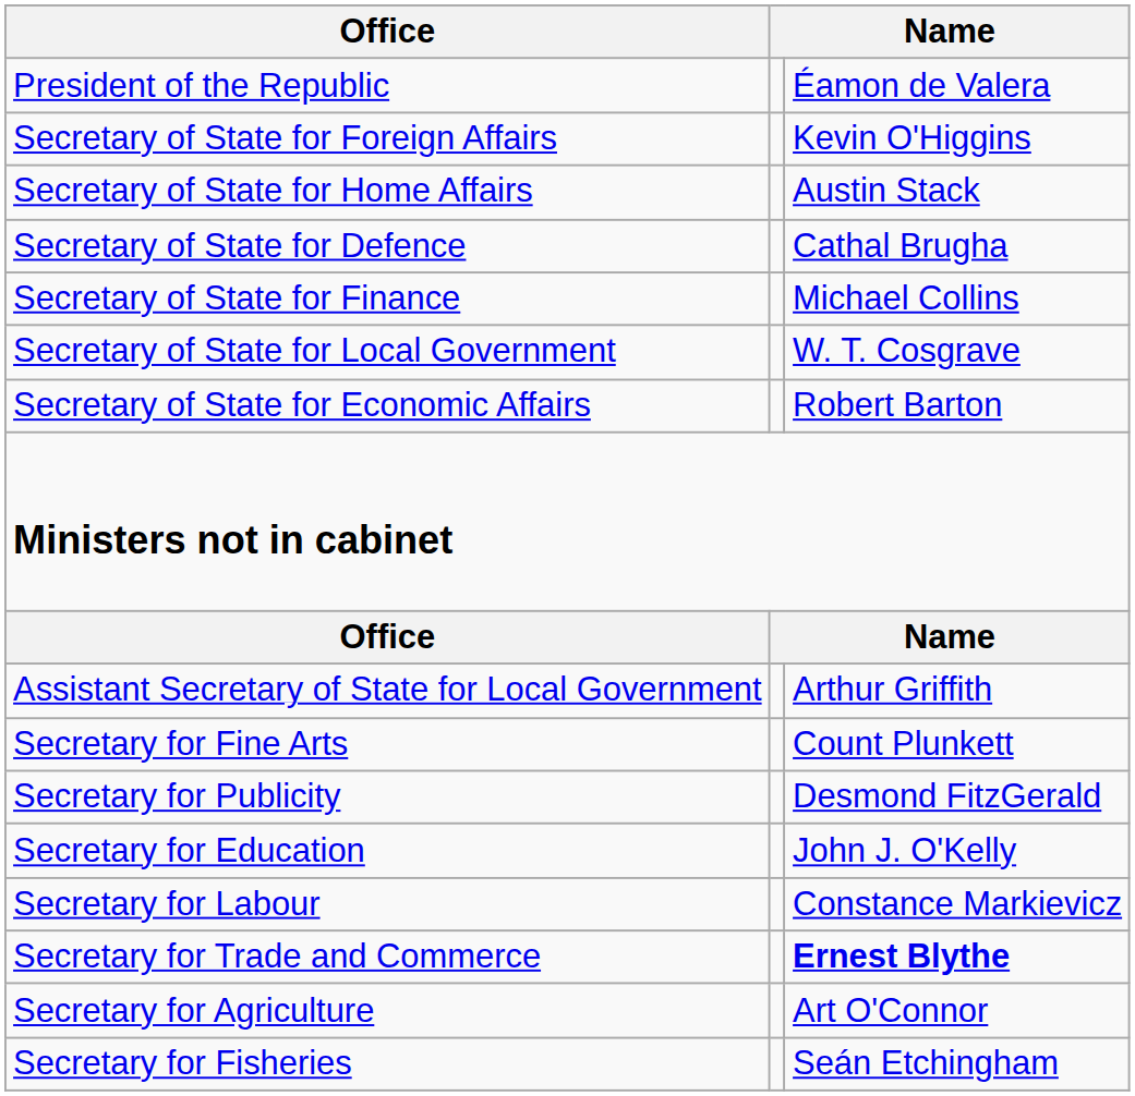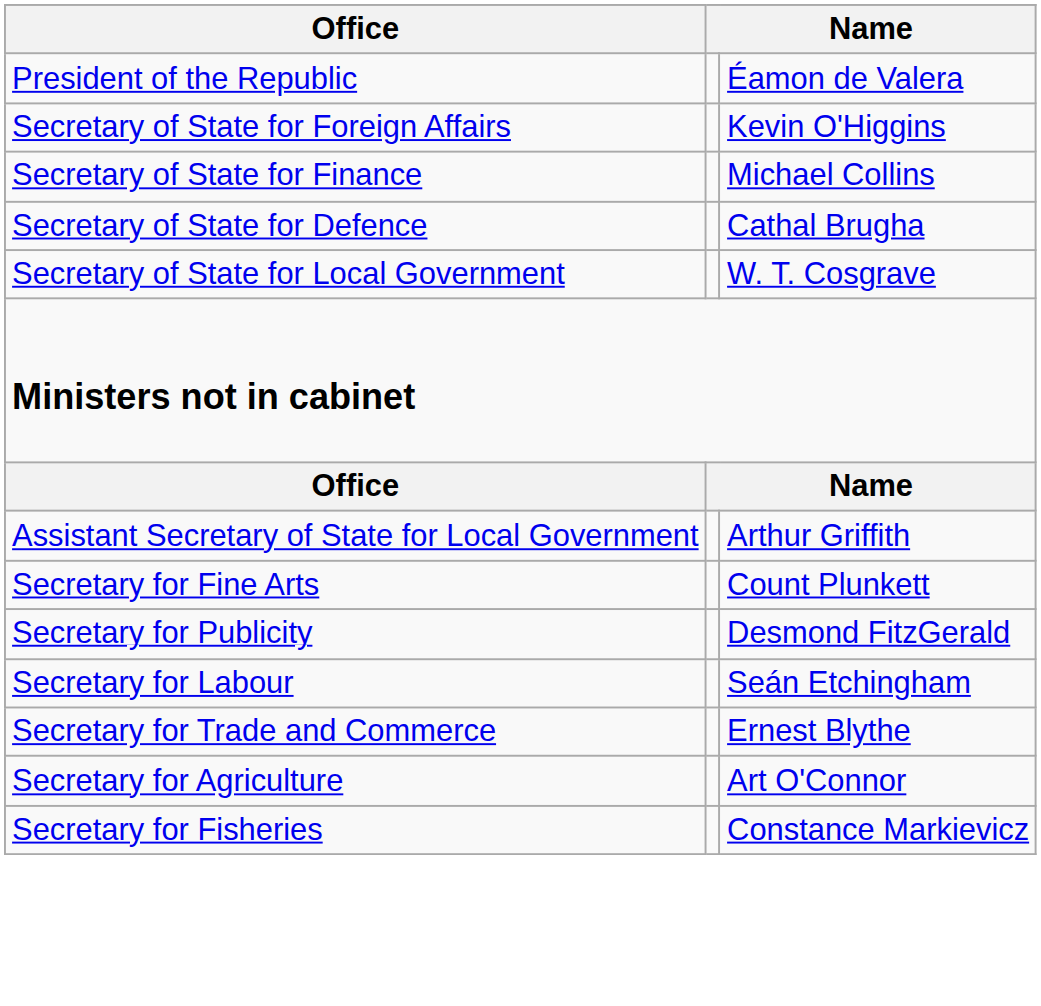- row: Secretary of State for Home Affairs | Austin Stack
rows swapped: Secretary of State for Defence <-> Secretary of State for Finance
- row: Secretary of State for Economic Affairs | Robert Barton
- row: Secretary for Education | John J. O'Kelly
Secretary for Labour | column 3: Constance Markievicz -> Seán Etchingham
Secretary for Trade and Commerce | column 3: bold -> normal
Secretary for Fisheries | column 3: Seán Etchingham -> Constance Markievicz
